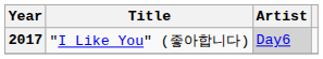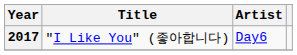2017 | Artist: lightgrey background -> no background
